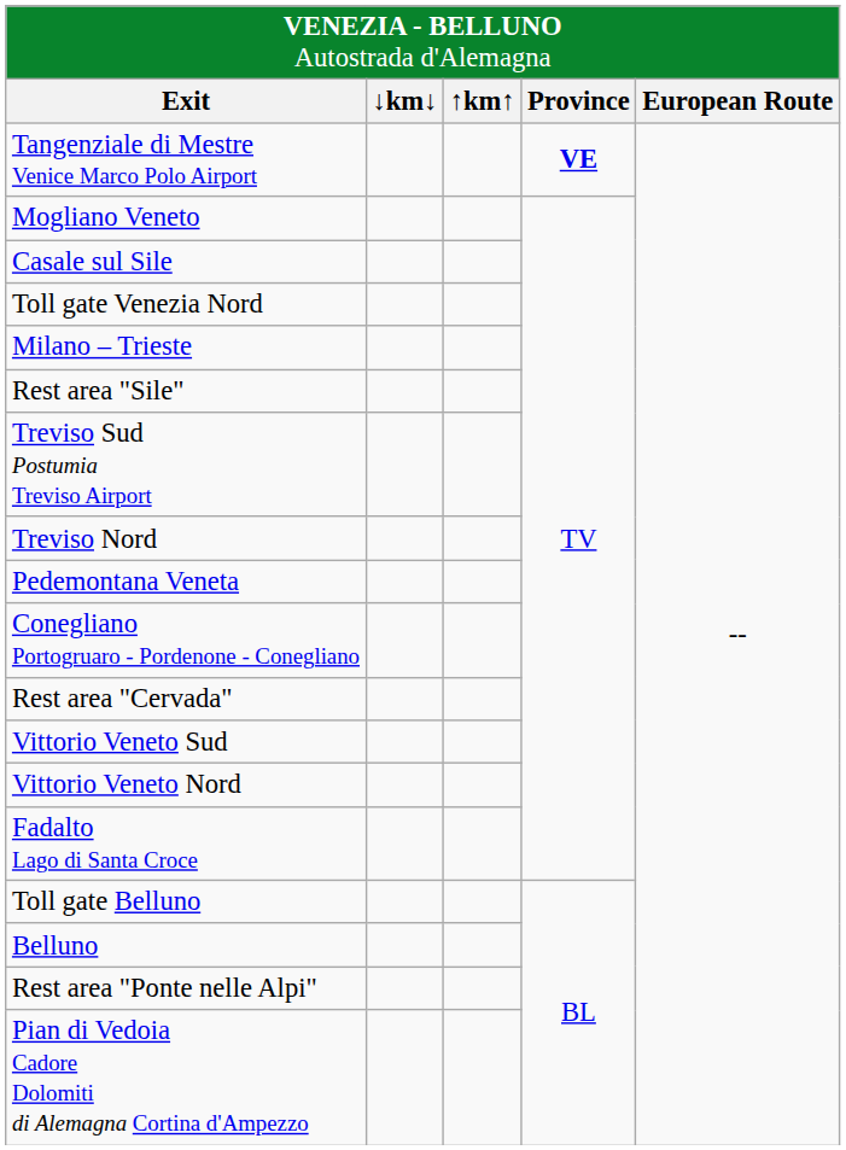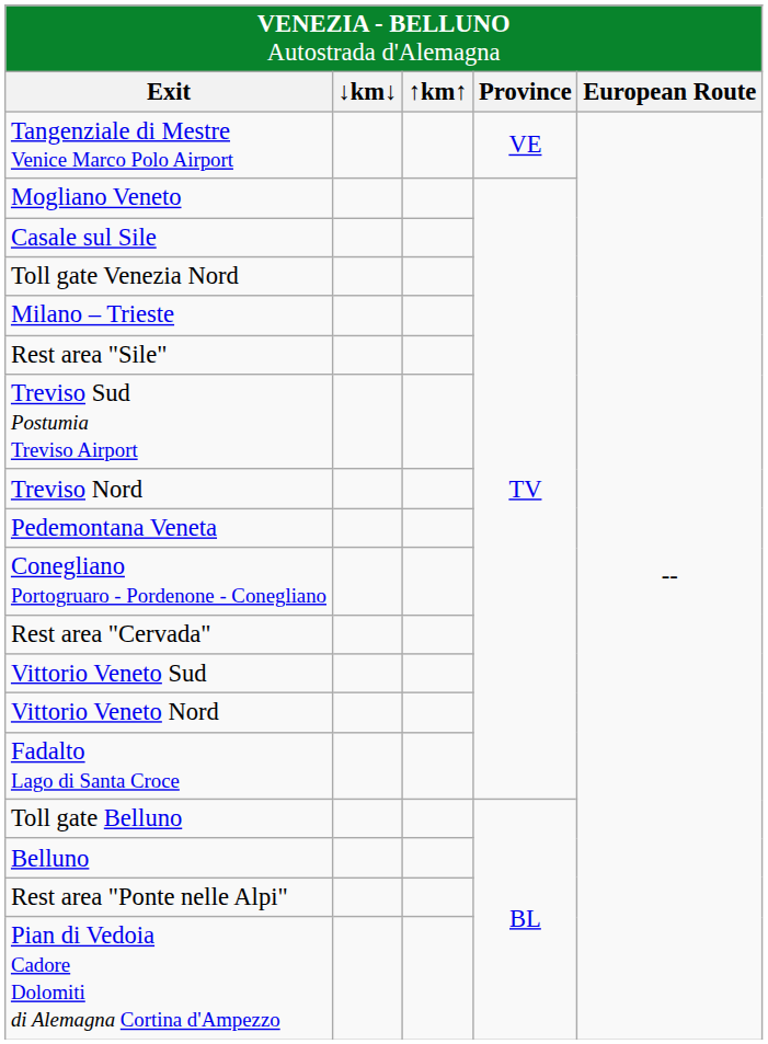Tangenziale di Mestre Venice Marco Polo Airport | column 4: bold -> normal
